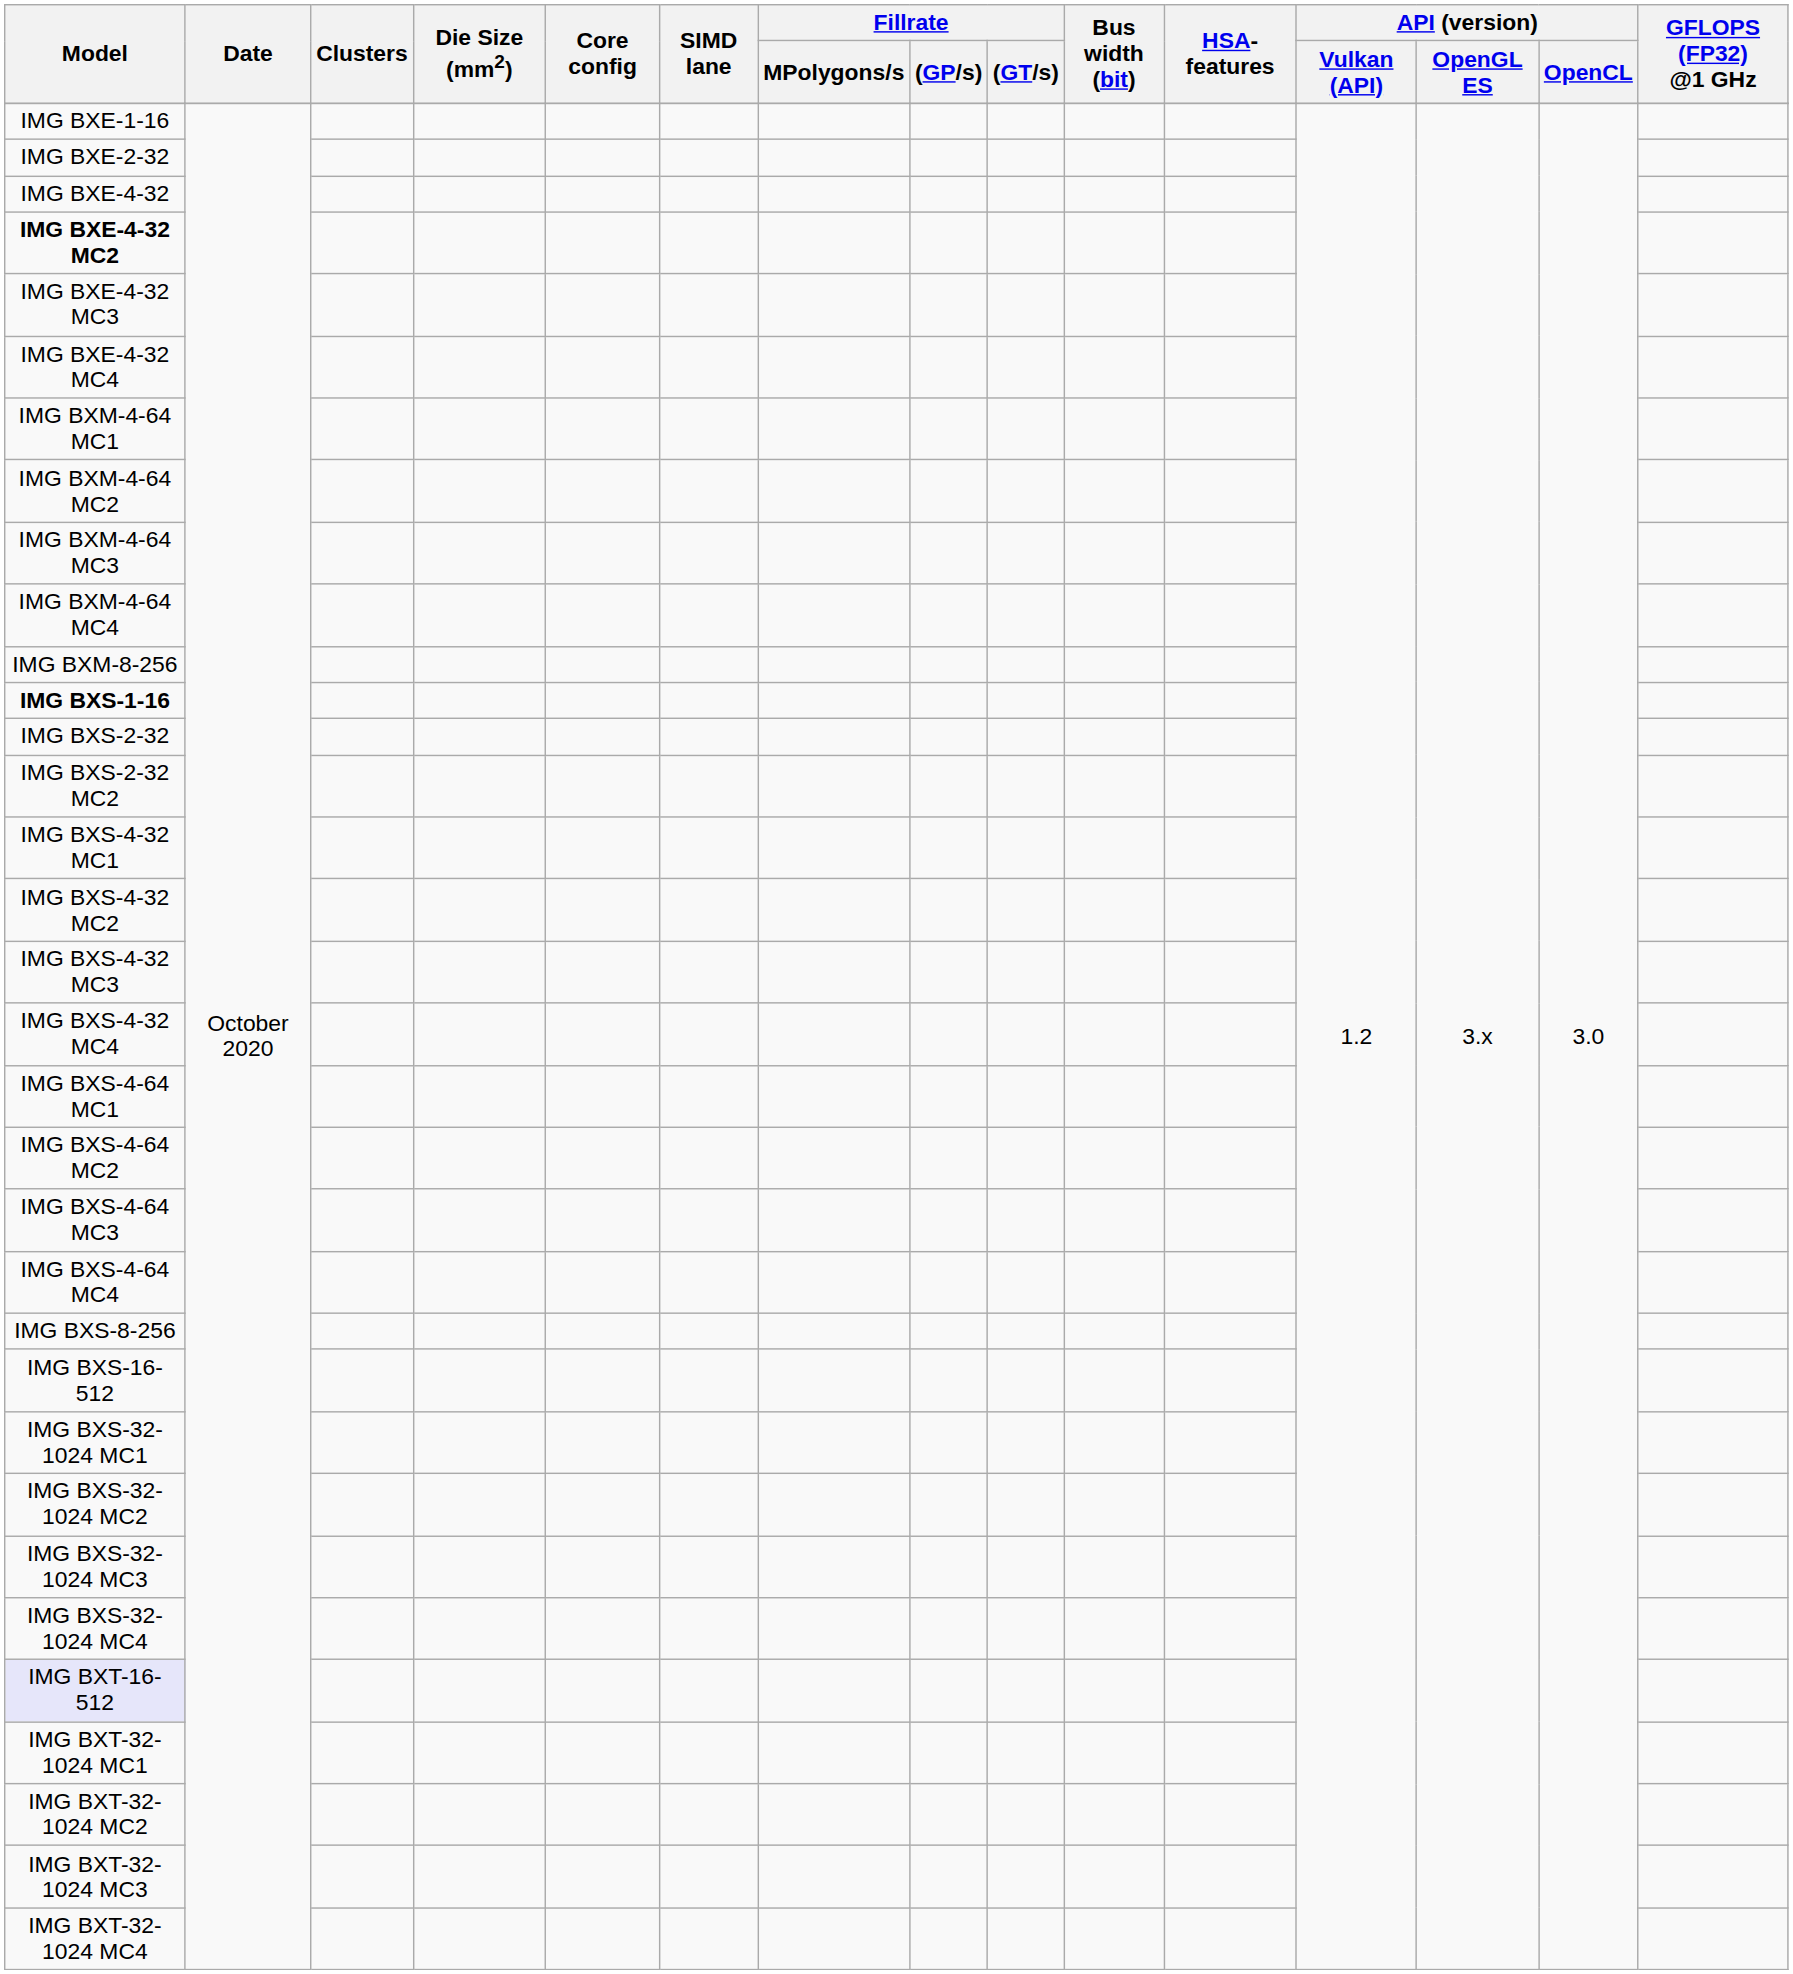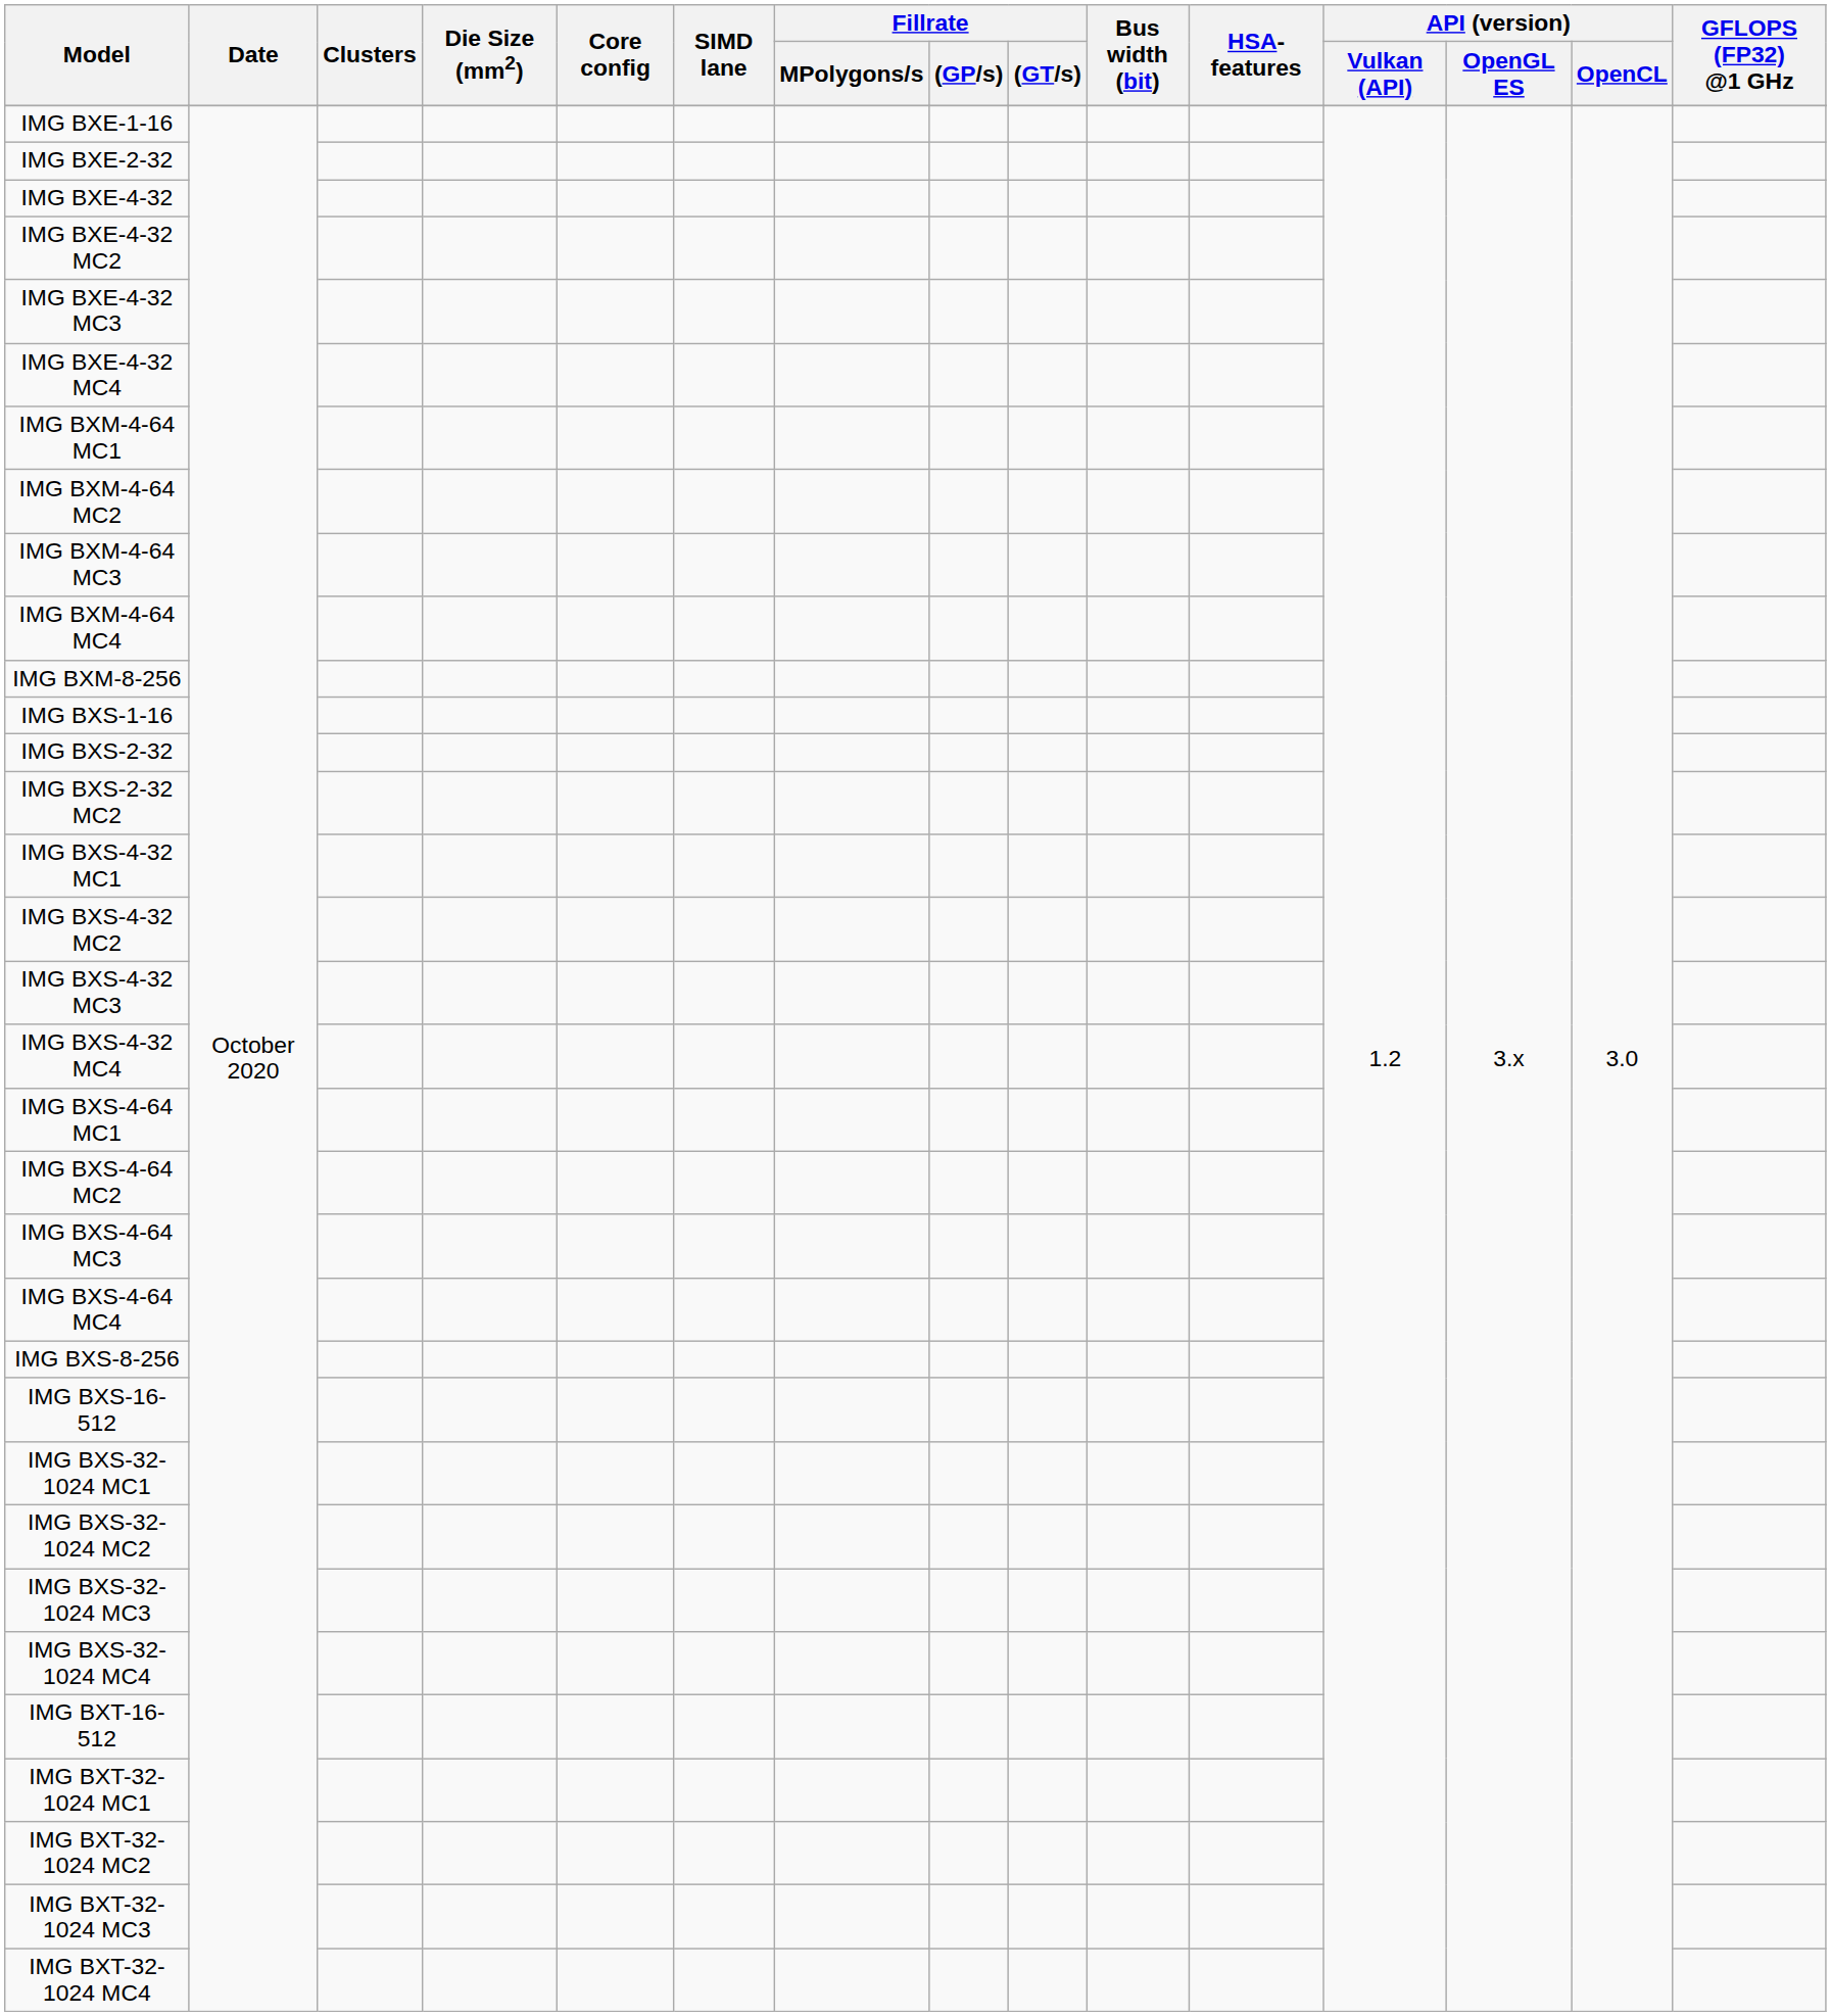IMG BXE-4-32 MC2 | Model: bold -> normal
IMG BXS-1-16 | Model: bold -> normal
IMG BXT-16-512 | Model: lavender background -> no background
